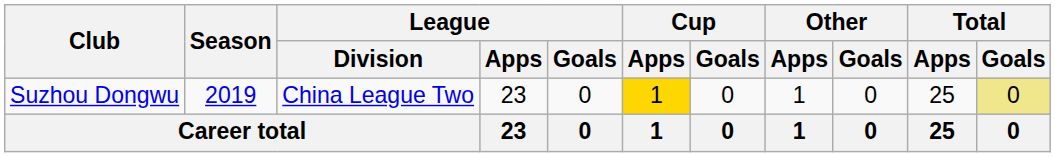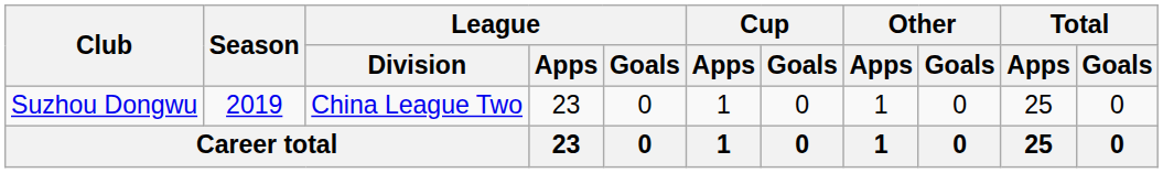Suzhou Dongwu | Cup / Apps: gold background -> no background
Suzhou Dongwu | Total / Goals: khaki background -> no background
